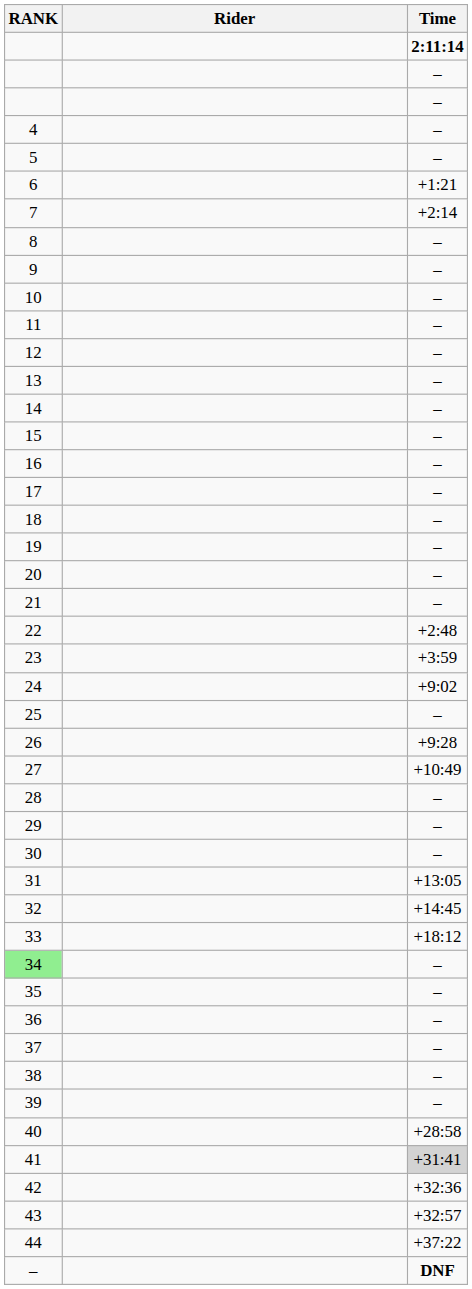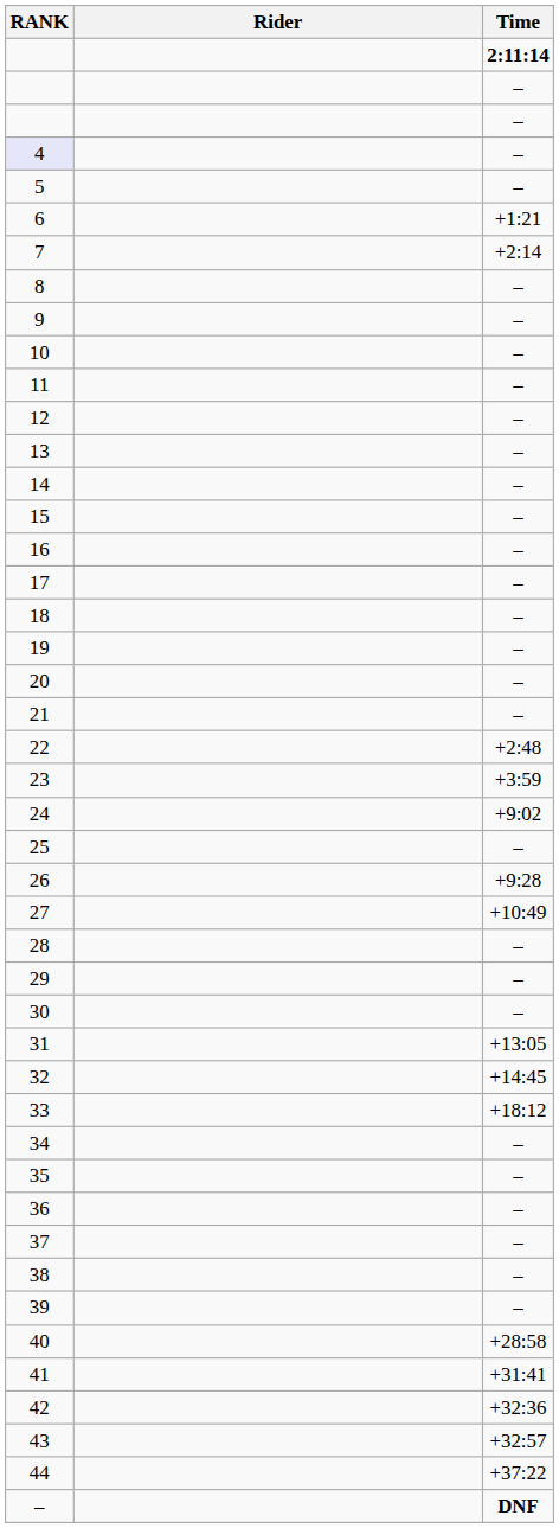4 | RANK: no background -> lavender background
34 | RANK: lightgreen background -> no background
41 | Time: lightgrey background -> no background
